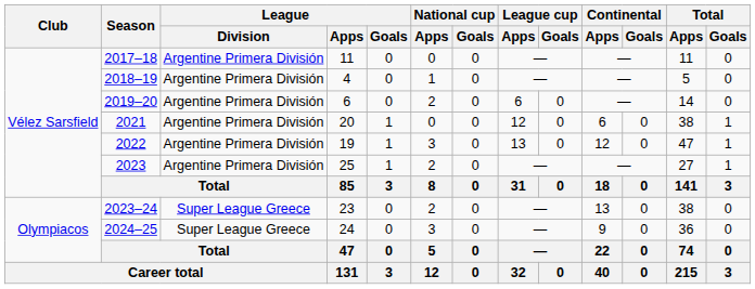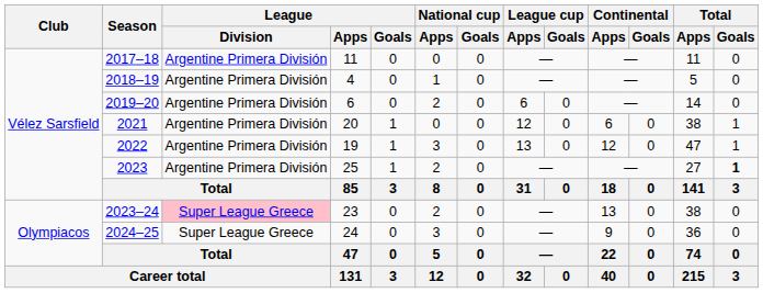2023 | Total / Goals: normal -> bold
2023–24 | League / Division: no background -> pink background
